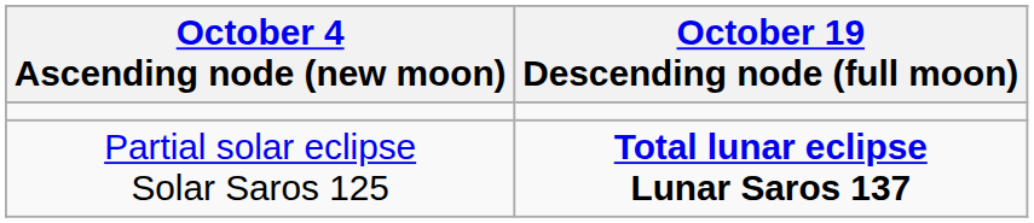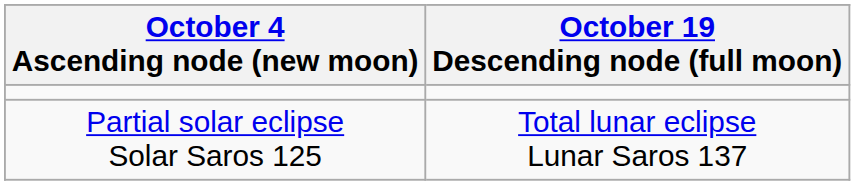row 3 | October 19 Descending node (full moon): bold -> normal
